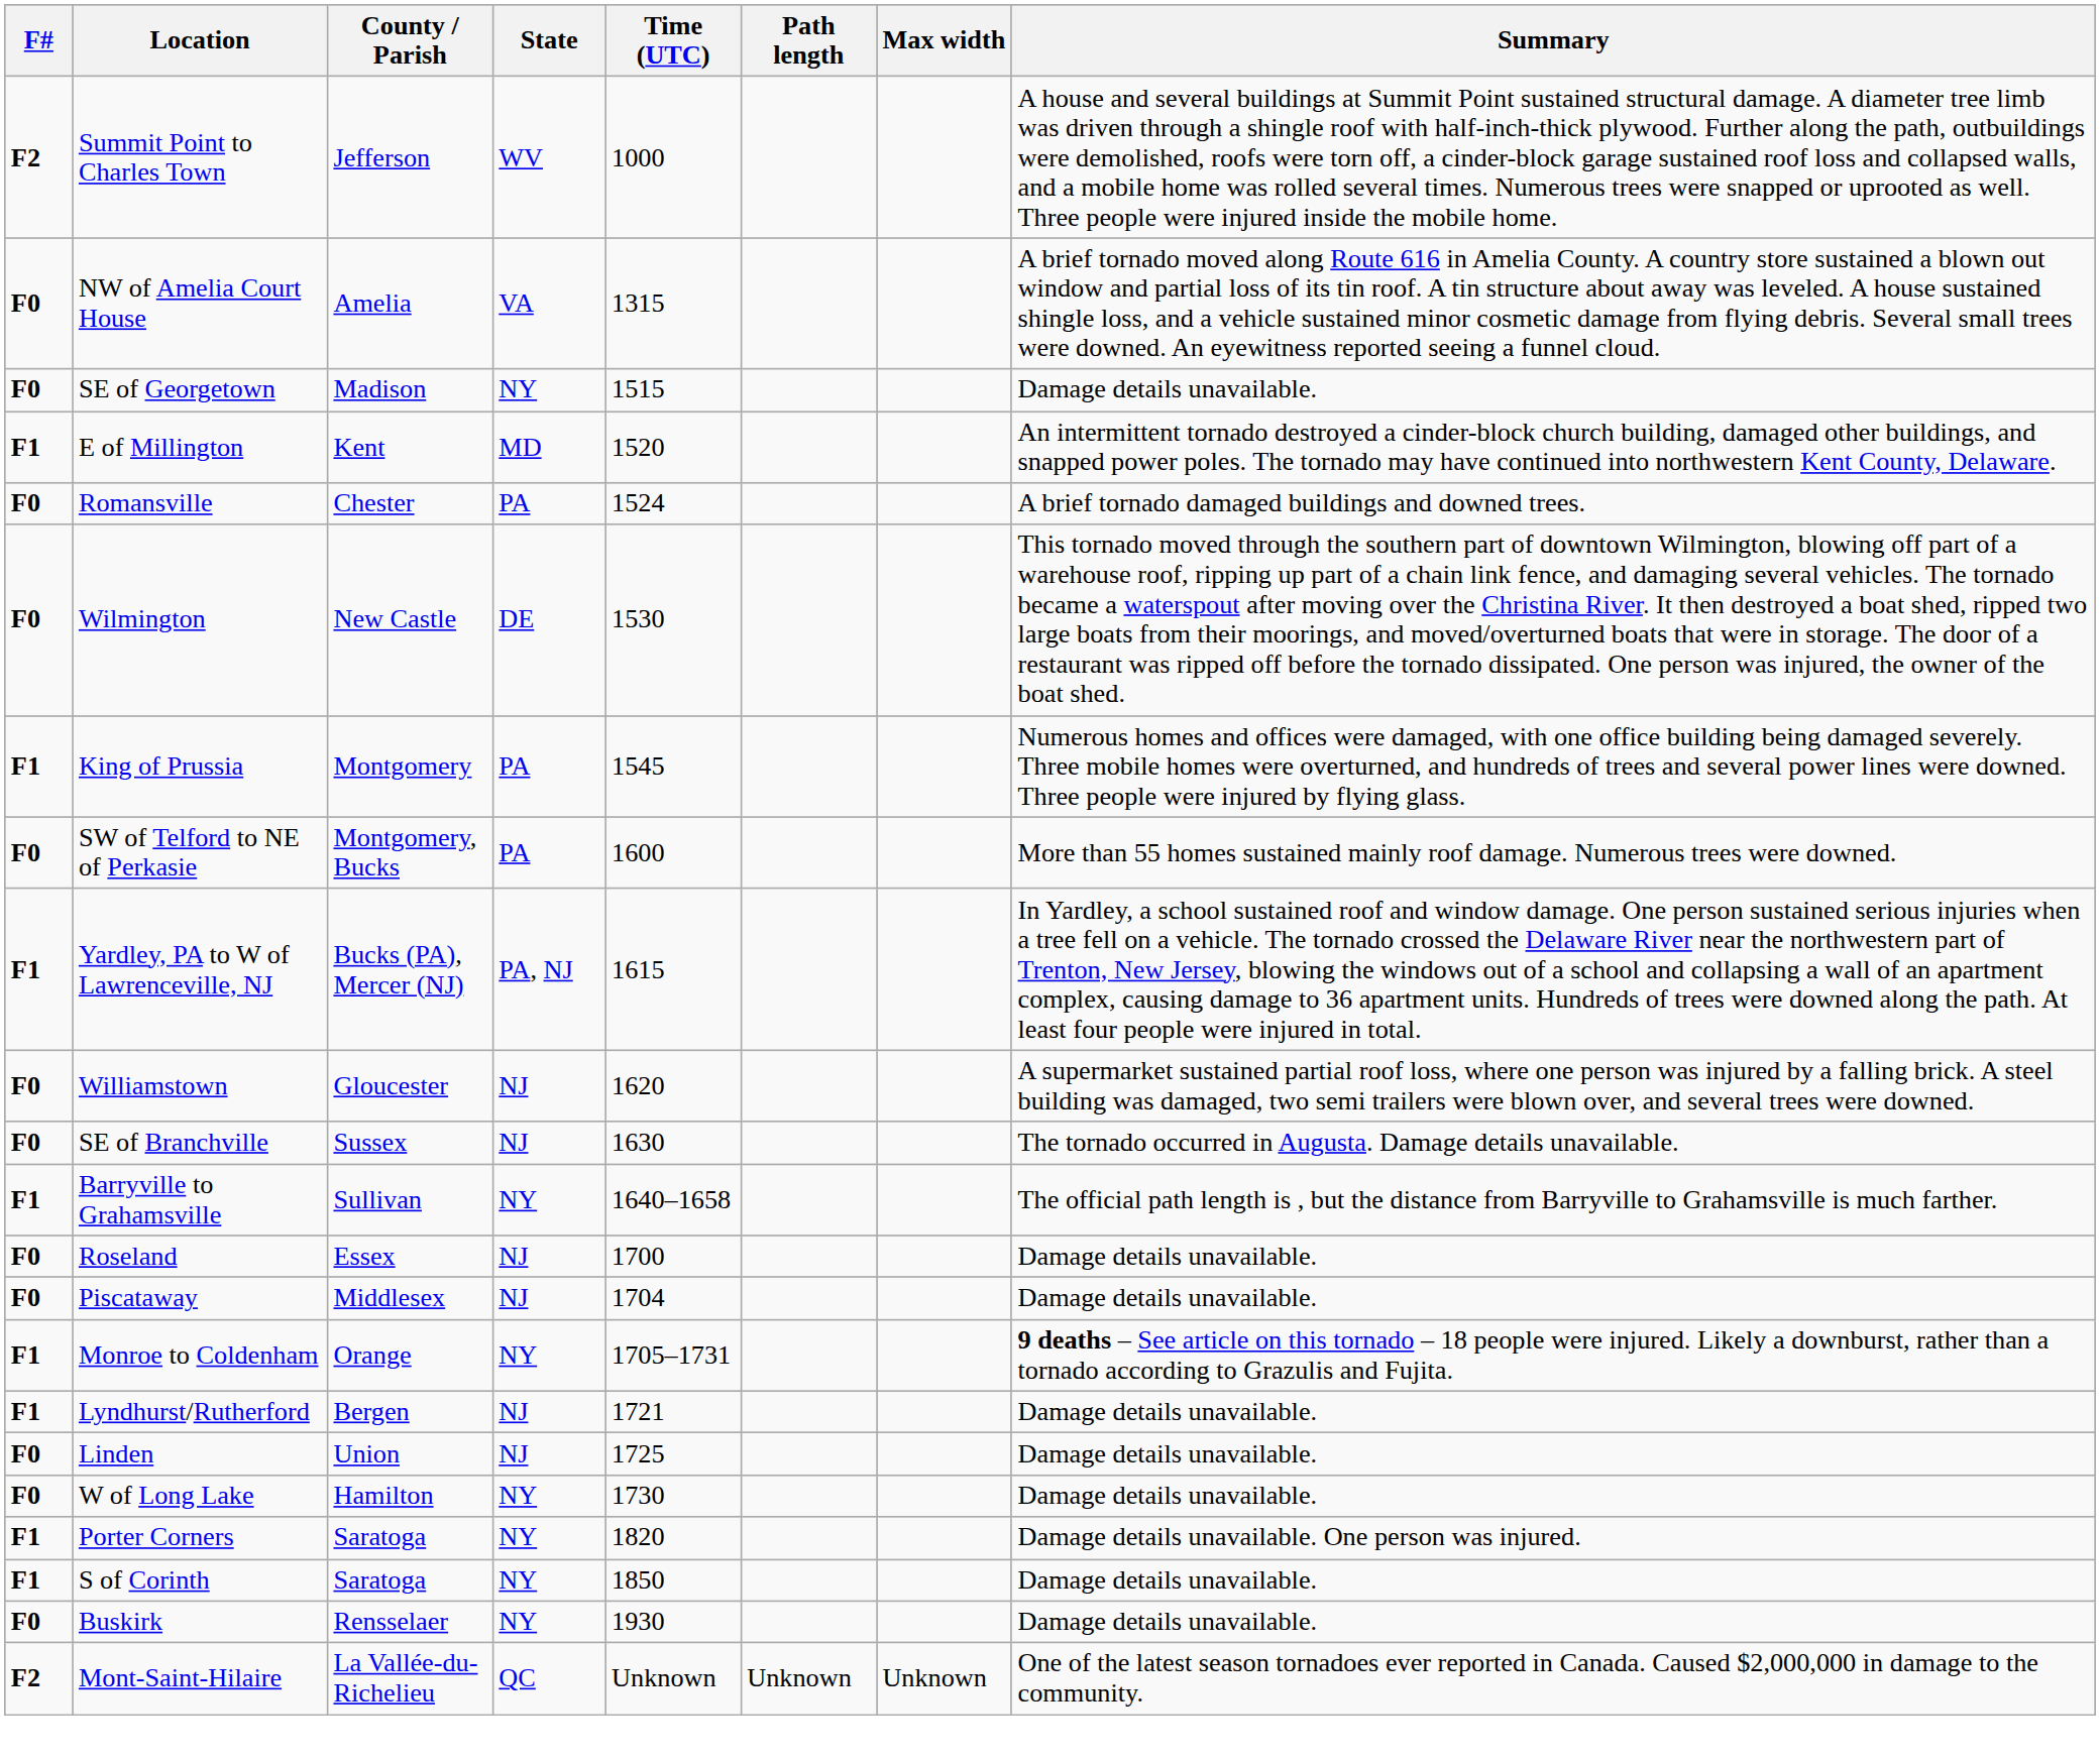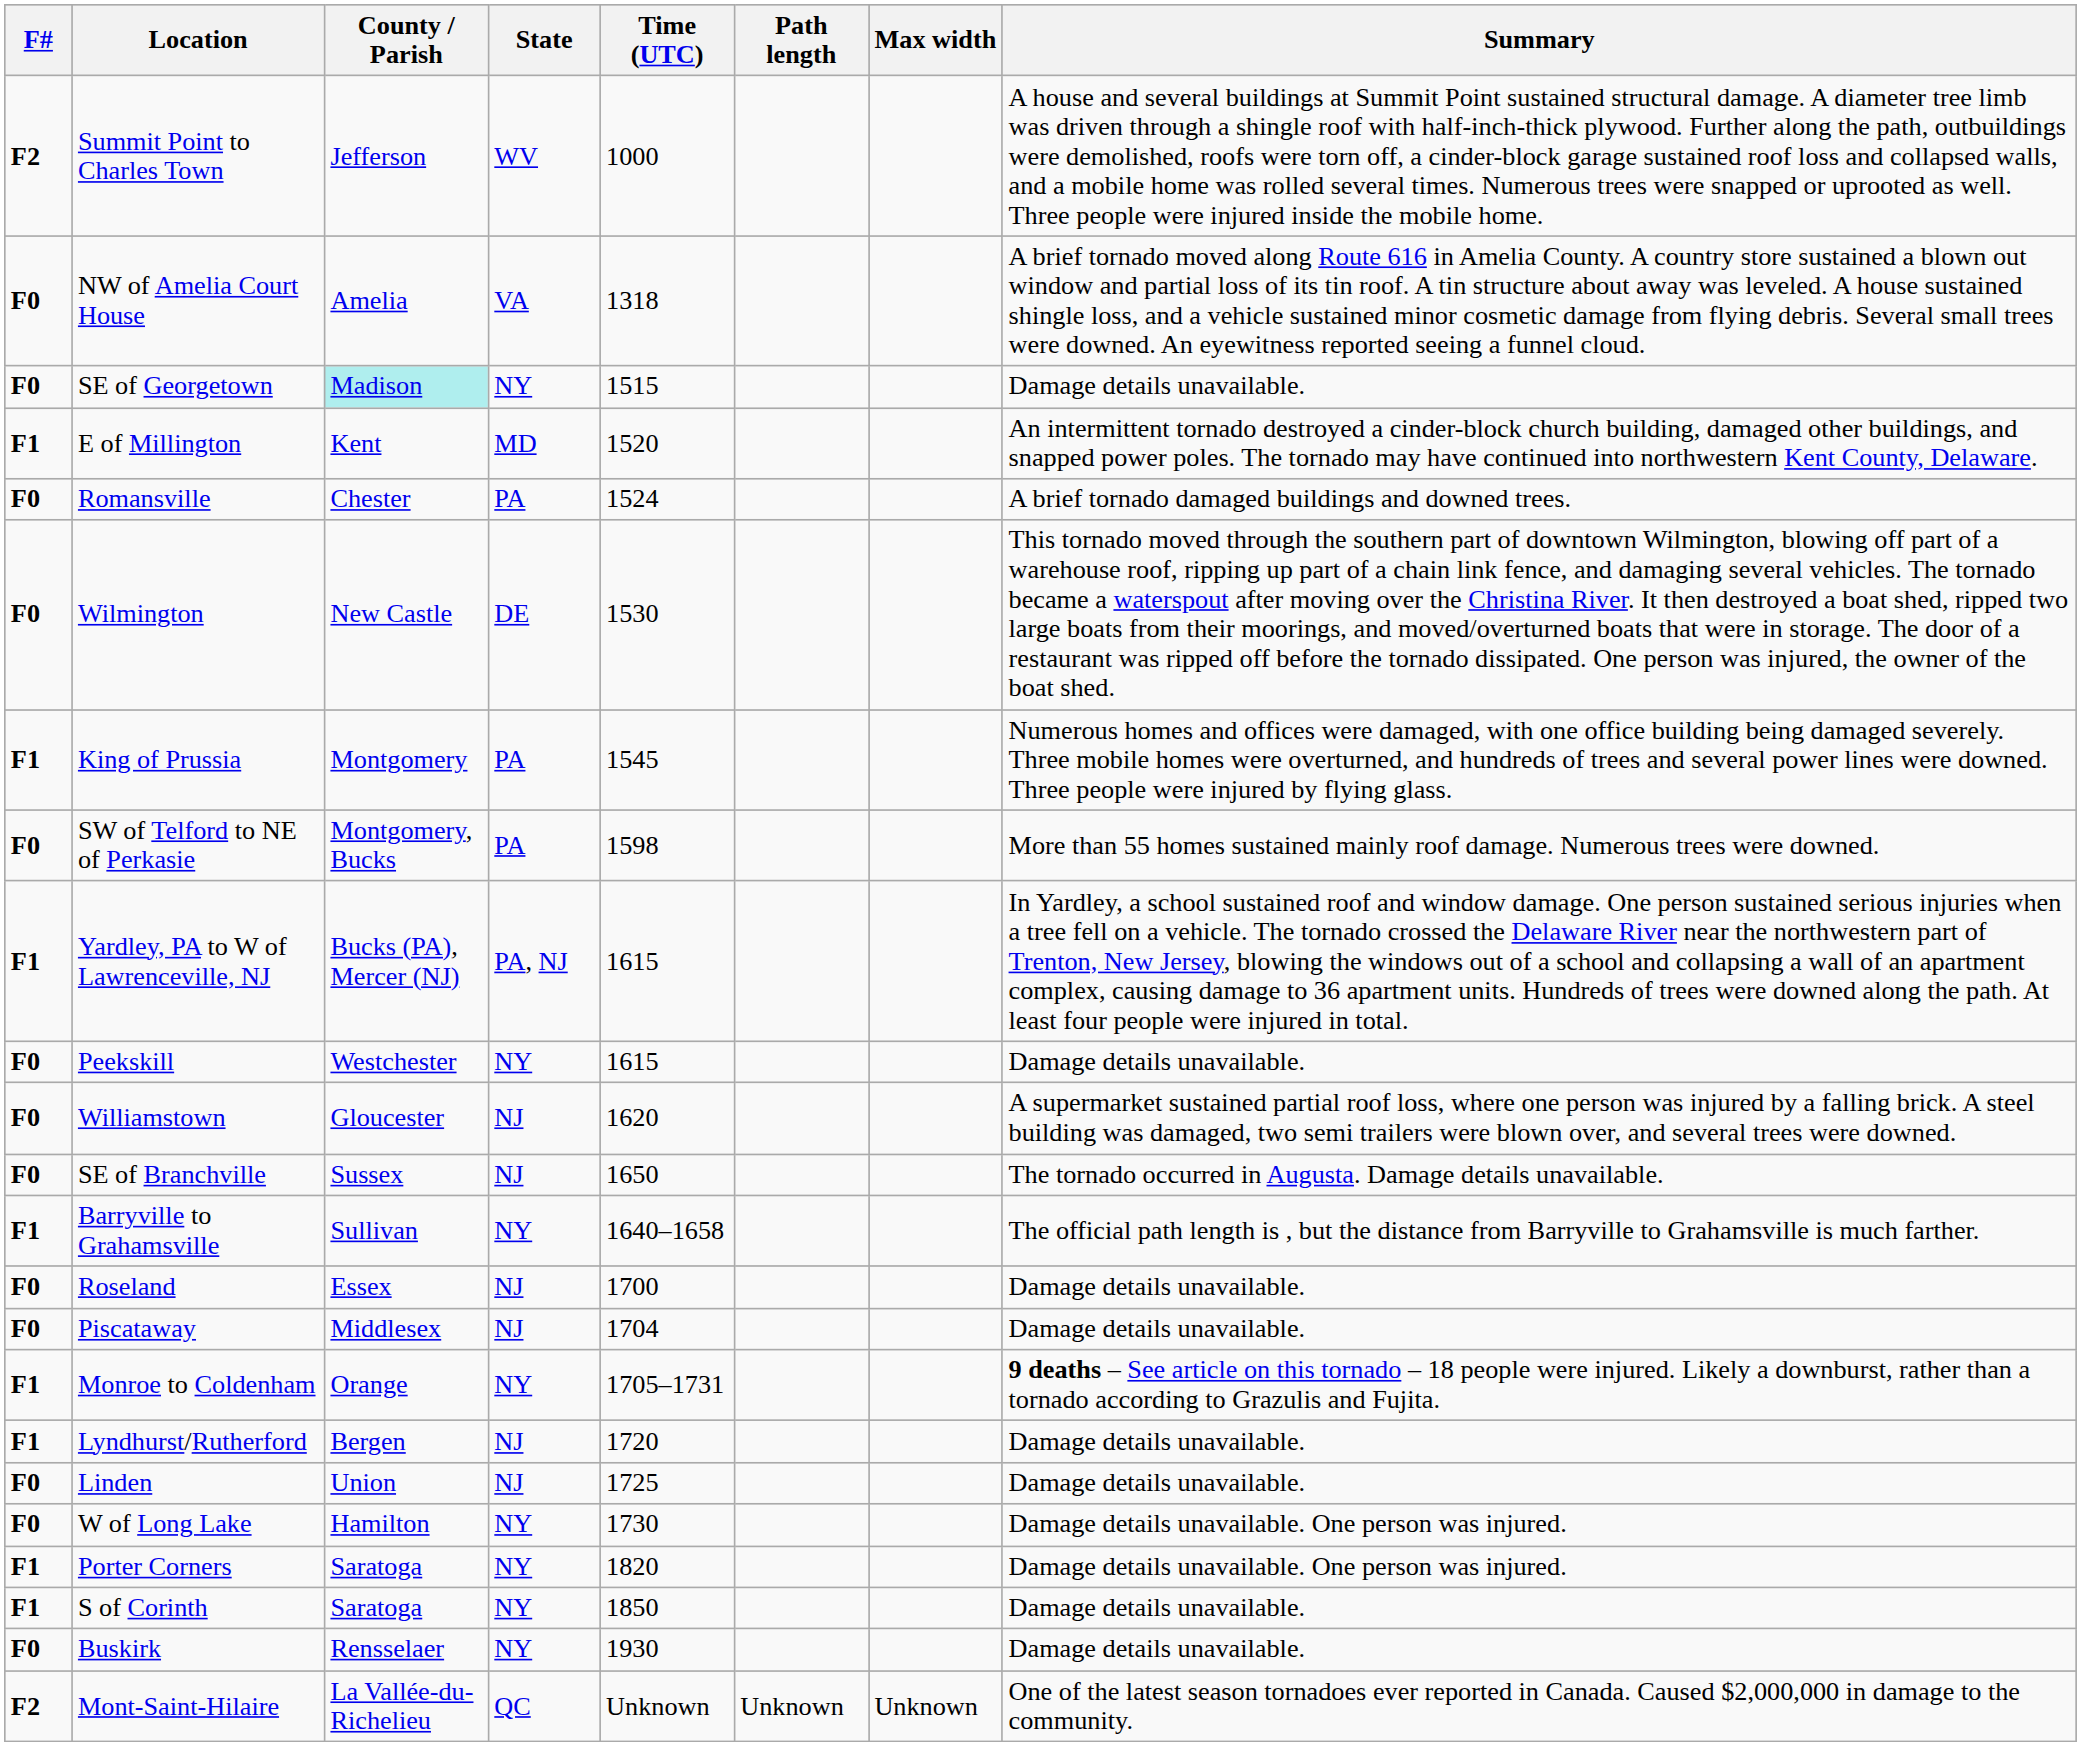NW of Amelia Court House | Time (UTC): 1315 -> 1318
SE of Georgetown | County / Parish: no background -> paleturquoise background
SW of Telford to NE of Perkasie | Time (UTC): 1600 -> 1598
+ row: F0 | Peekskill | Westchester | NY | 1615 | Damage details unavailable.
SE of Branchville | Time (UTC): 1630 -> 1650
Lyndhurst/Rutherford | Time (UTC): 1721 -> 1720
W of Long Lake | Summary: Damage details unavailable. -> Damage details unavailable. One person was injured.
